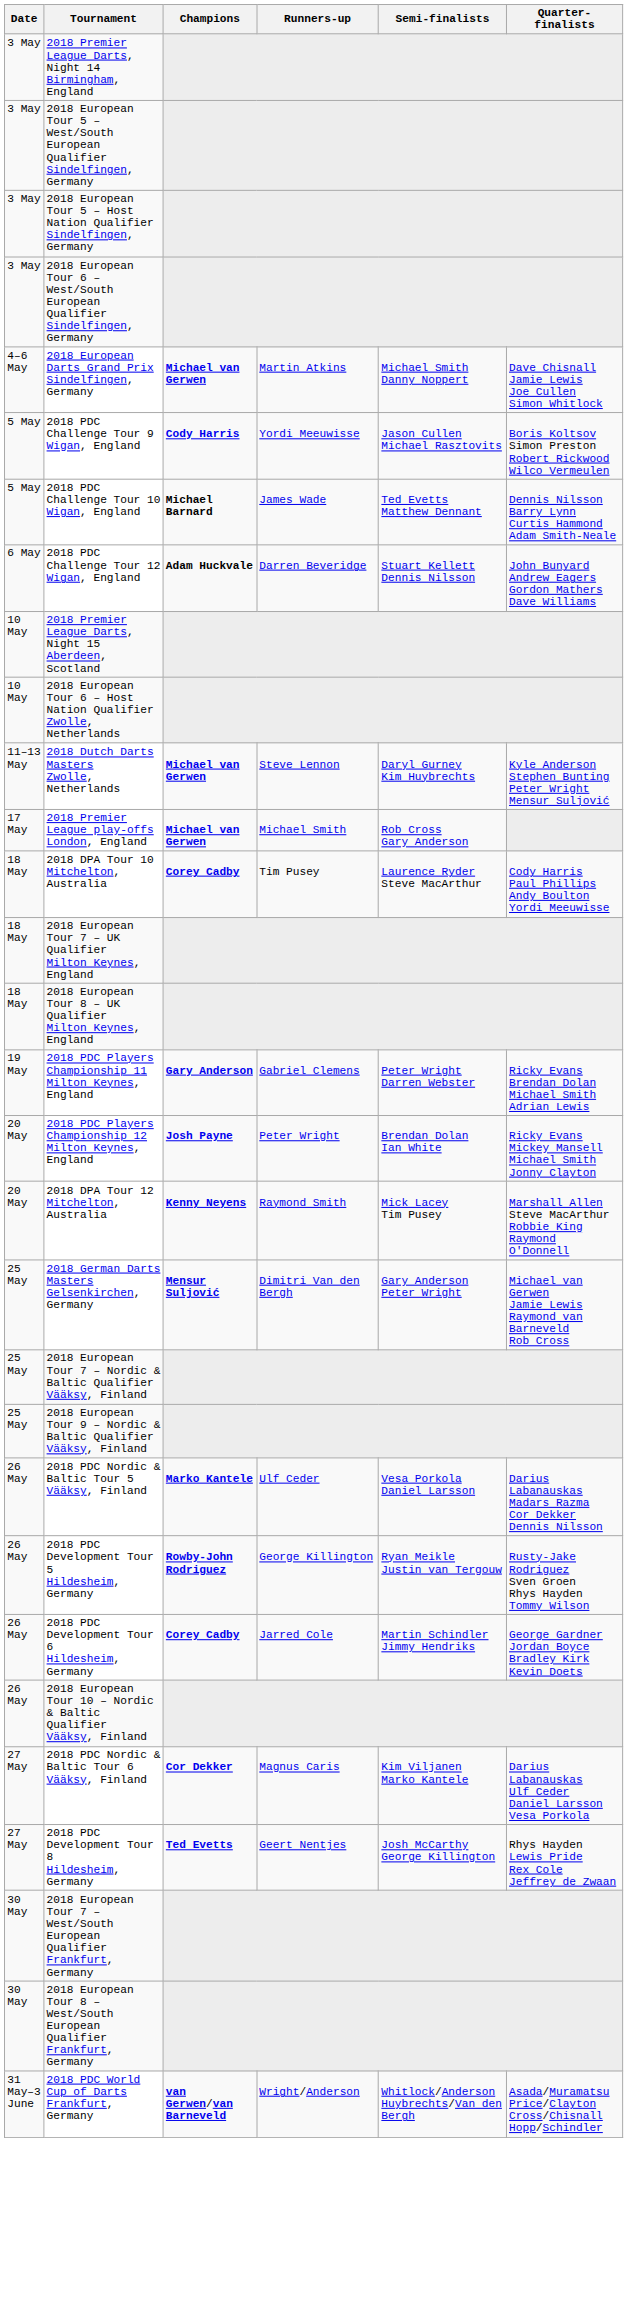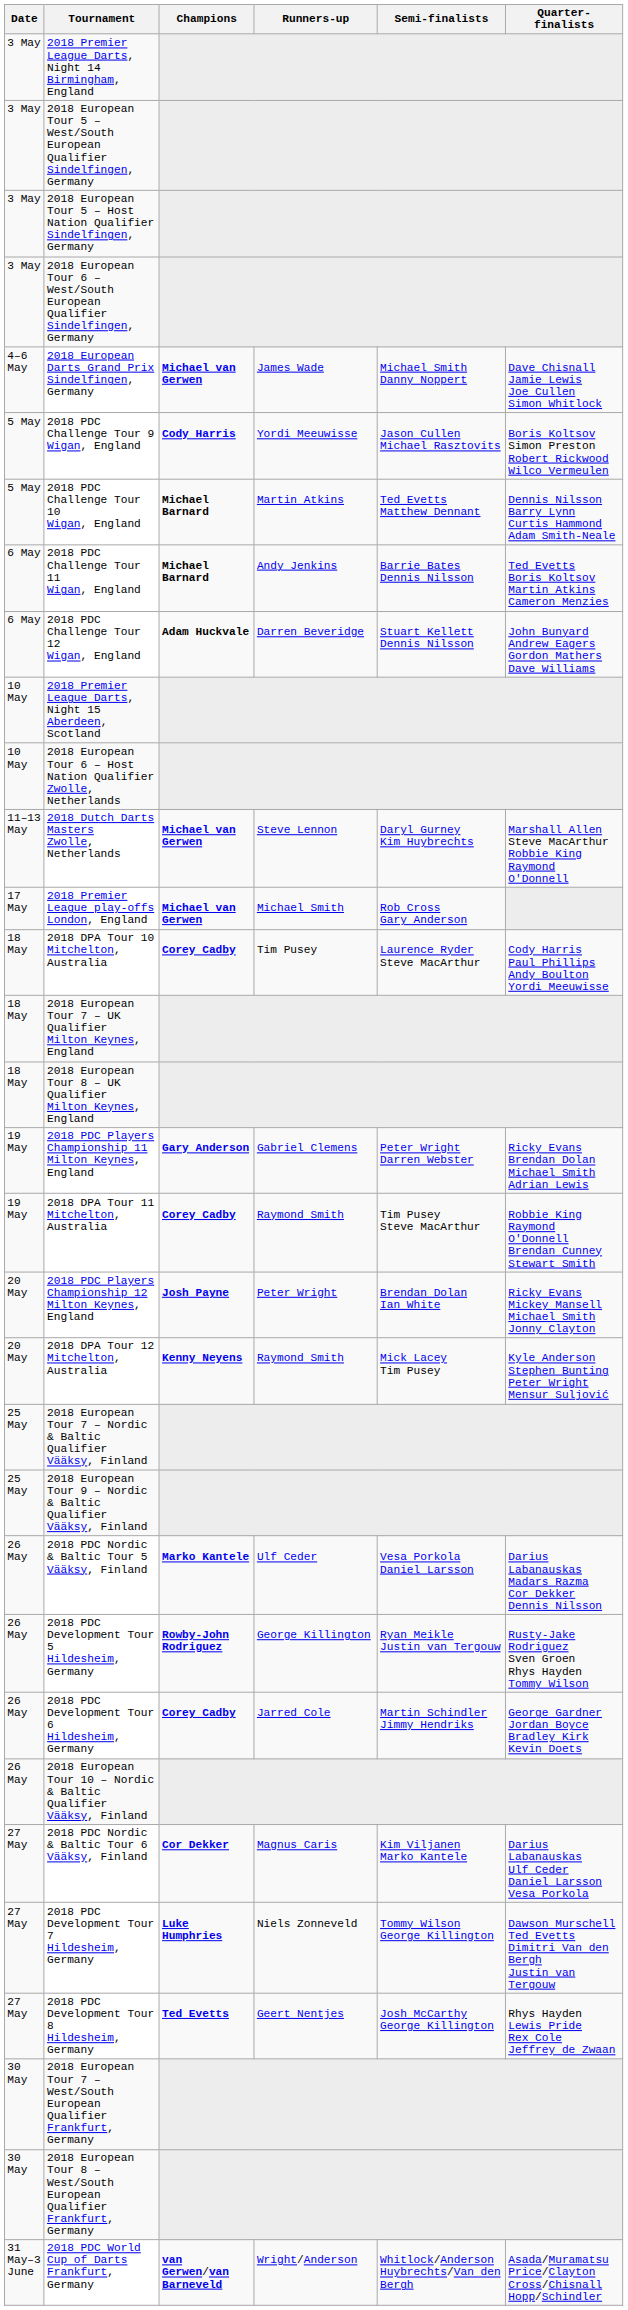2018 European Darts Grand Prix Sindelfingen, Germany | Runners-up: Martin Atkins -> James Wade
2018 PDC Challenge Tour 10 Wigan, England | Runners-up: James Wade -> Martin Atkins
+ row: 6 May | 2018 PDC Challenge Tour 11 Wigan, England | Michael Barnard | Andy Jenkins | Barrie Bates Dennis Nilsson | Ted Evetts Boris Koltsov Martin Atkins Cameron Menzies
2018 Dutch Darts Masters Zwolle, Netherlands | Quarter-finalists: Kyle Anderson Stephen Bunting Peter Wright Mensur Suljović -> Marshall Allen Steve MacArthur Robbie King Raymond O'Donnell
+ row: 19 May | 2018 DPA Tour 11 Mitchelton, Australia | Corey Cadby | Raymond Smith | Tim Pusey Steve MacArthur | Robbie King Raymond O'Donnell Brendan Cunney Stewart Smith
2018 DPA Tour 12 Mitchelton, Australia | Quarter-finalists: Marshall Allen Steve MacArthur Robbie King Raymond O'Donnell -> Kyle Anderson Stephen Bunting Peter Wright Mensur Suljović
- row: 25 May | 2018 German Darts Masters Gelsenkirchen, Germany | Mensur Suljović | Dimitri Van den Bergh | Gary Anderson Peter Wright | Michael van Gerwen Jamie Lewis Raymond van Barneveld Rob Cross
+ row: 27 May | 2018 PDC Development Tour 7 Hildesheim, Germany | Luke Humphries | Niels Zonneveld | Tommy Wilson George Killington | Dawson Murschell Ted Evetts Dimitri Van den Bergh Justin van Tergouw
